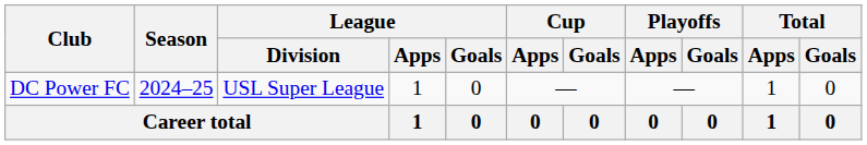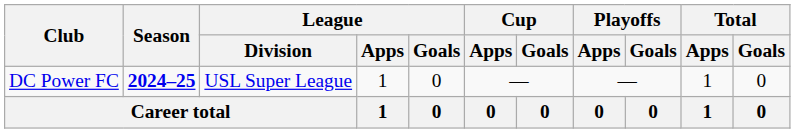DC Power FC | Season: normal -> bold
